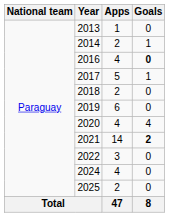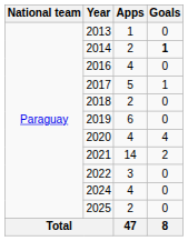2014 | Goals: normal -> bold
2016 | Goals: bold -> normal
2021 | Goals: bold -> normal
